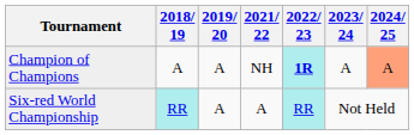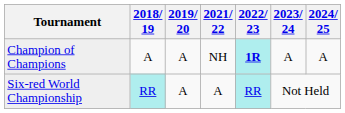Champion of Champions | 2024/ 25: lightsalmon background -> no background
